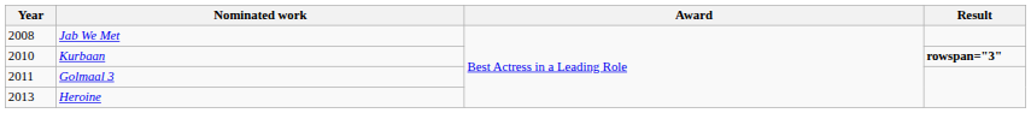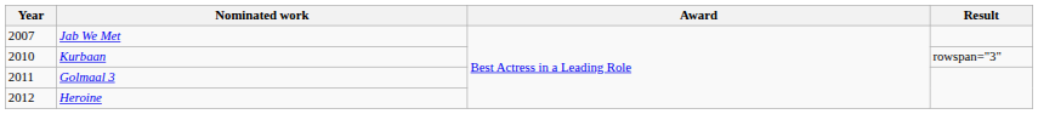Jab We Met | Year: 2008 -> 2007
Kurbaan | Result: bold -> normal
Heroine | Year: 2013 -> 2012
